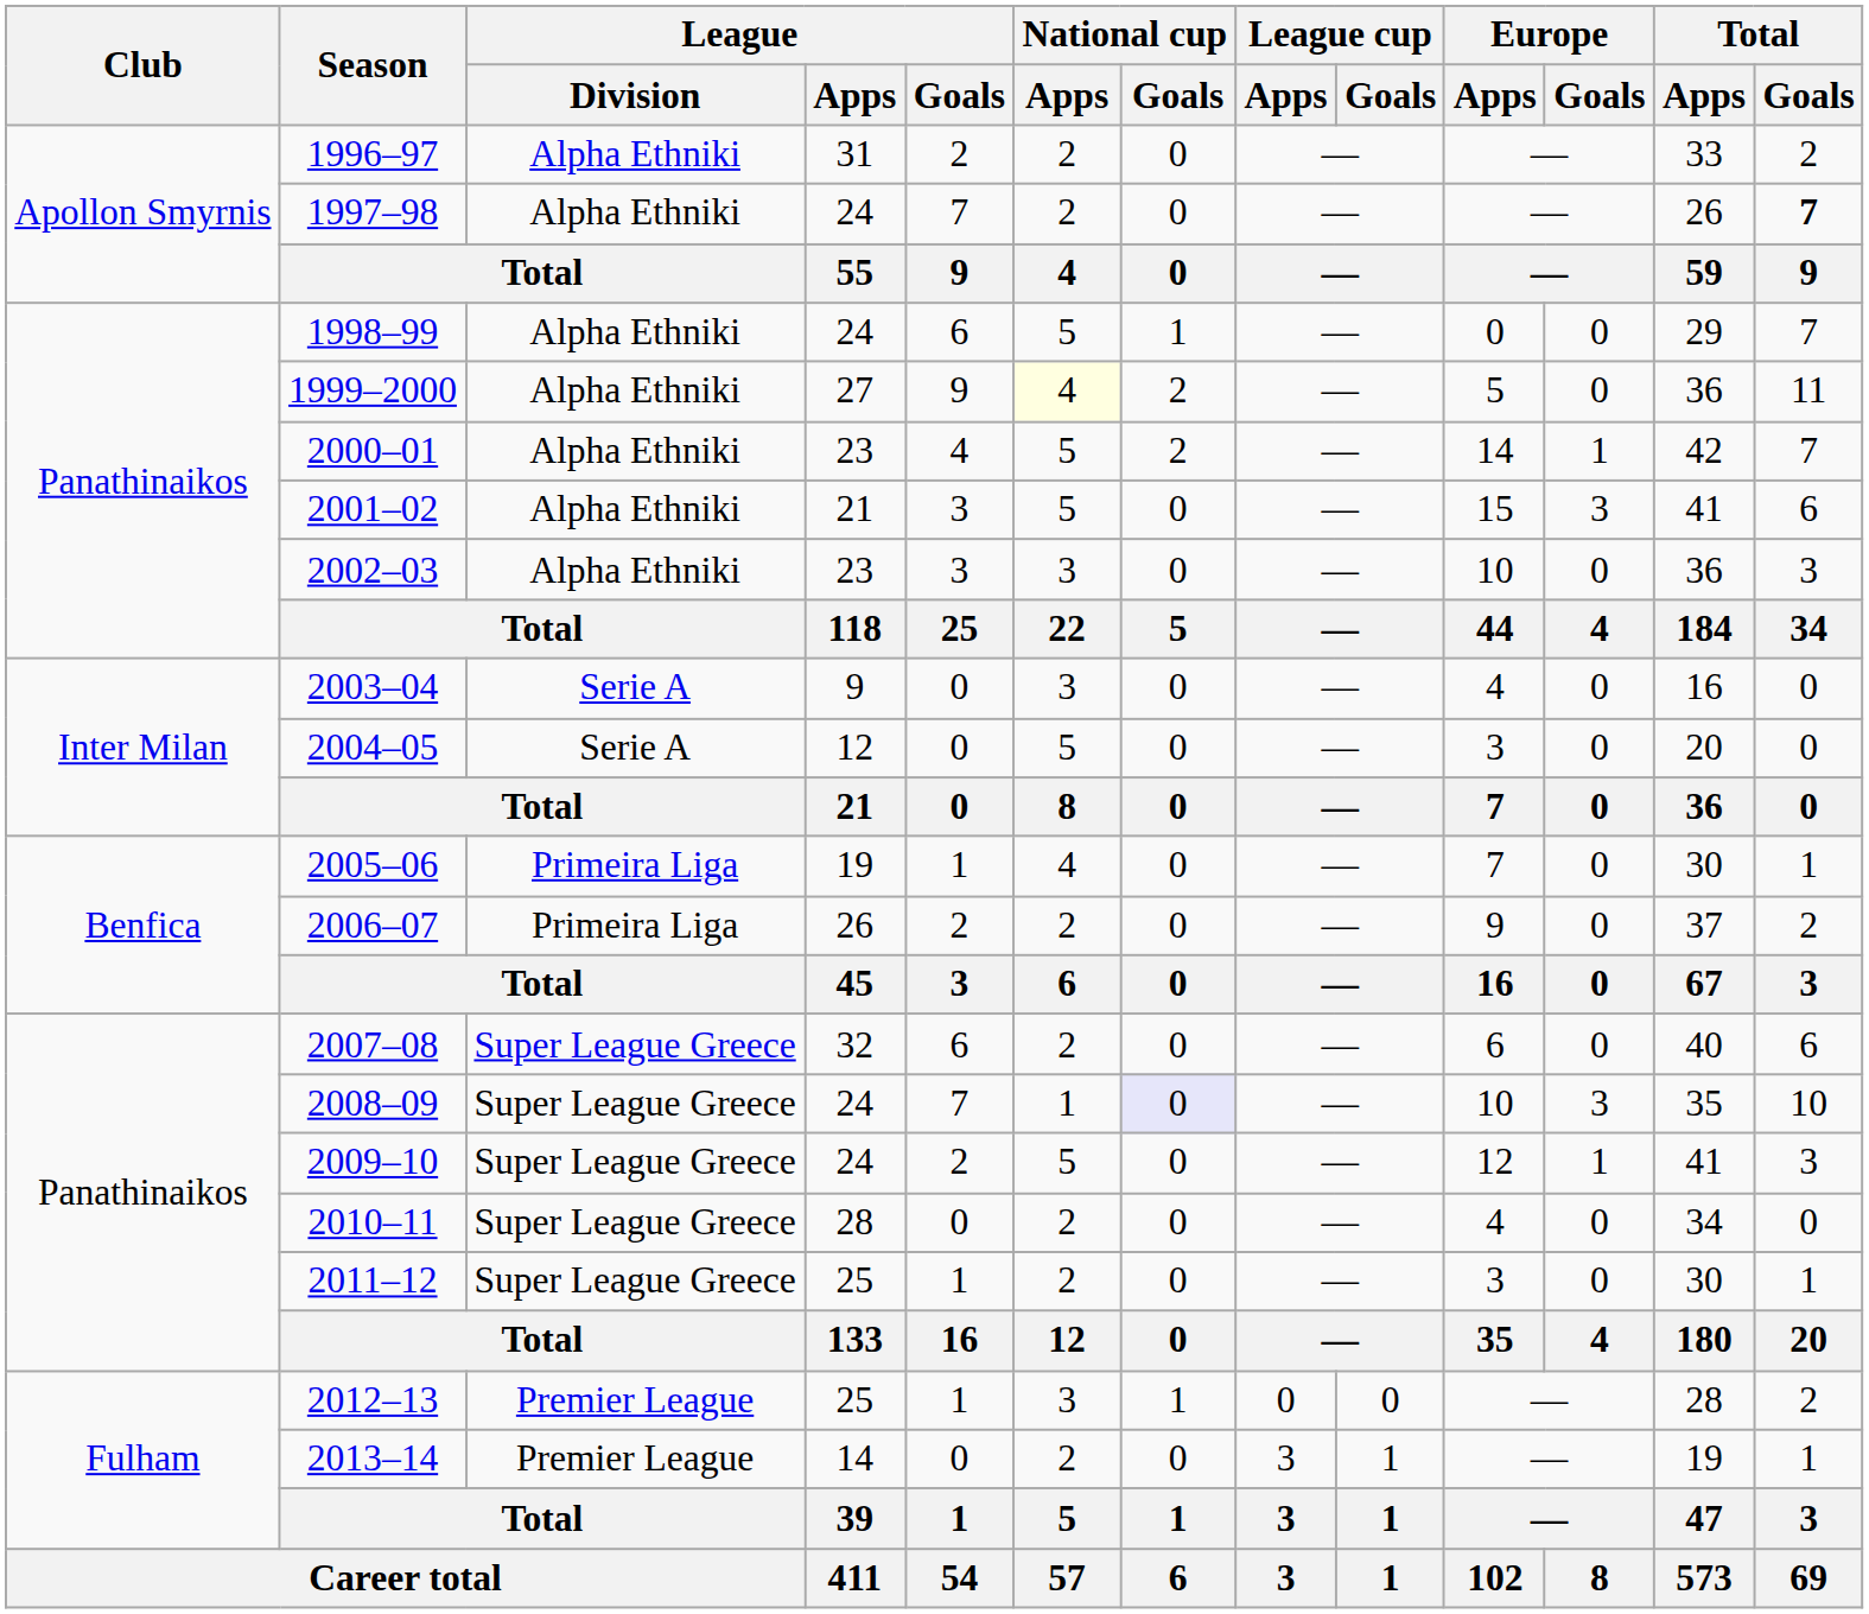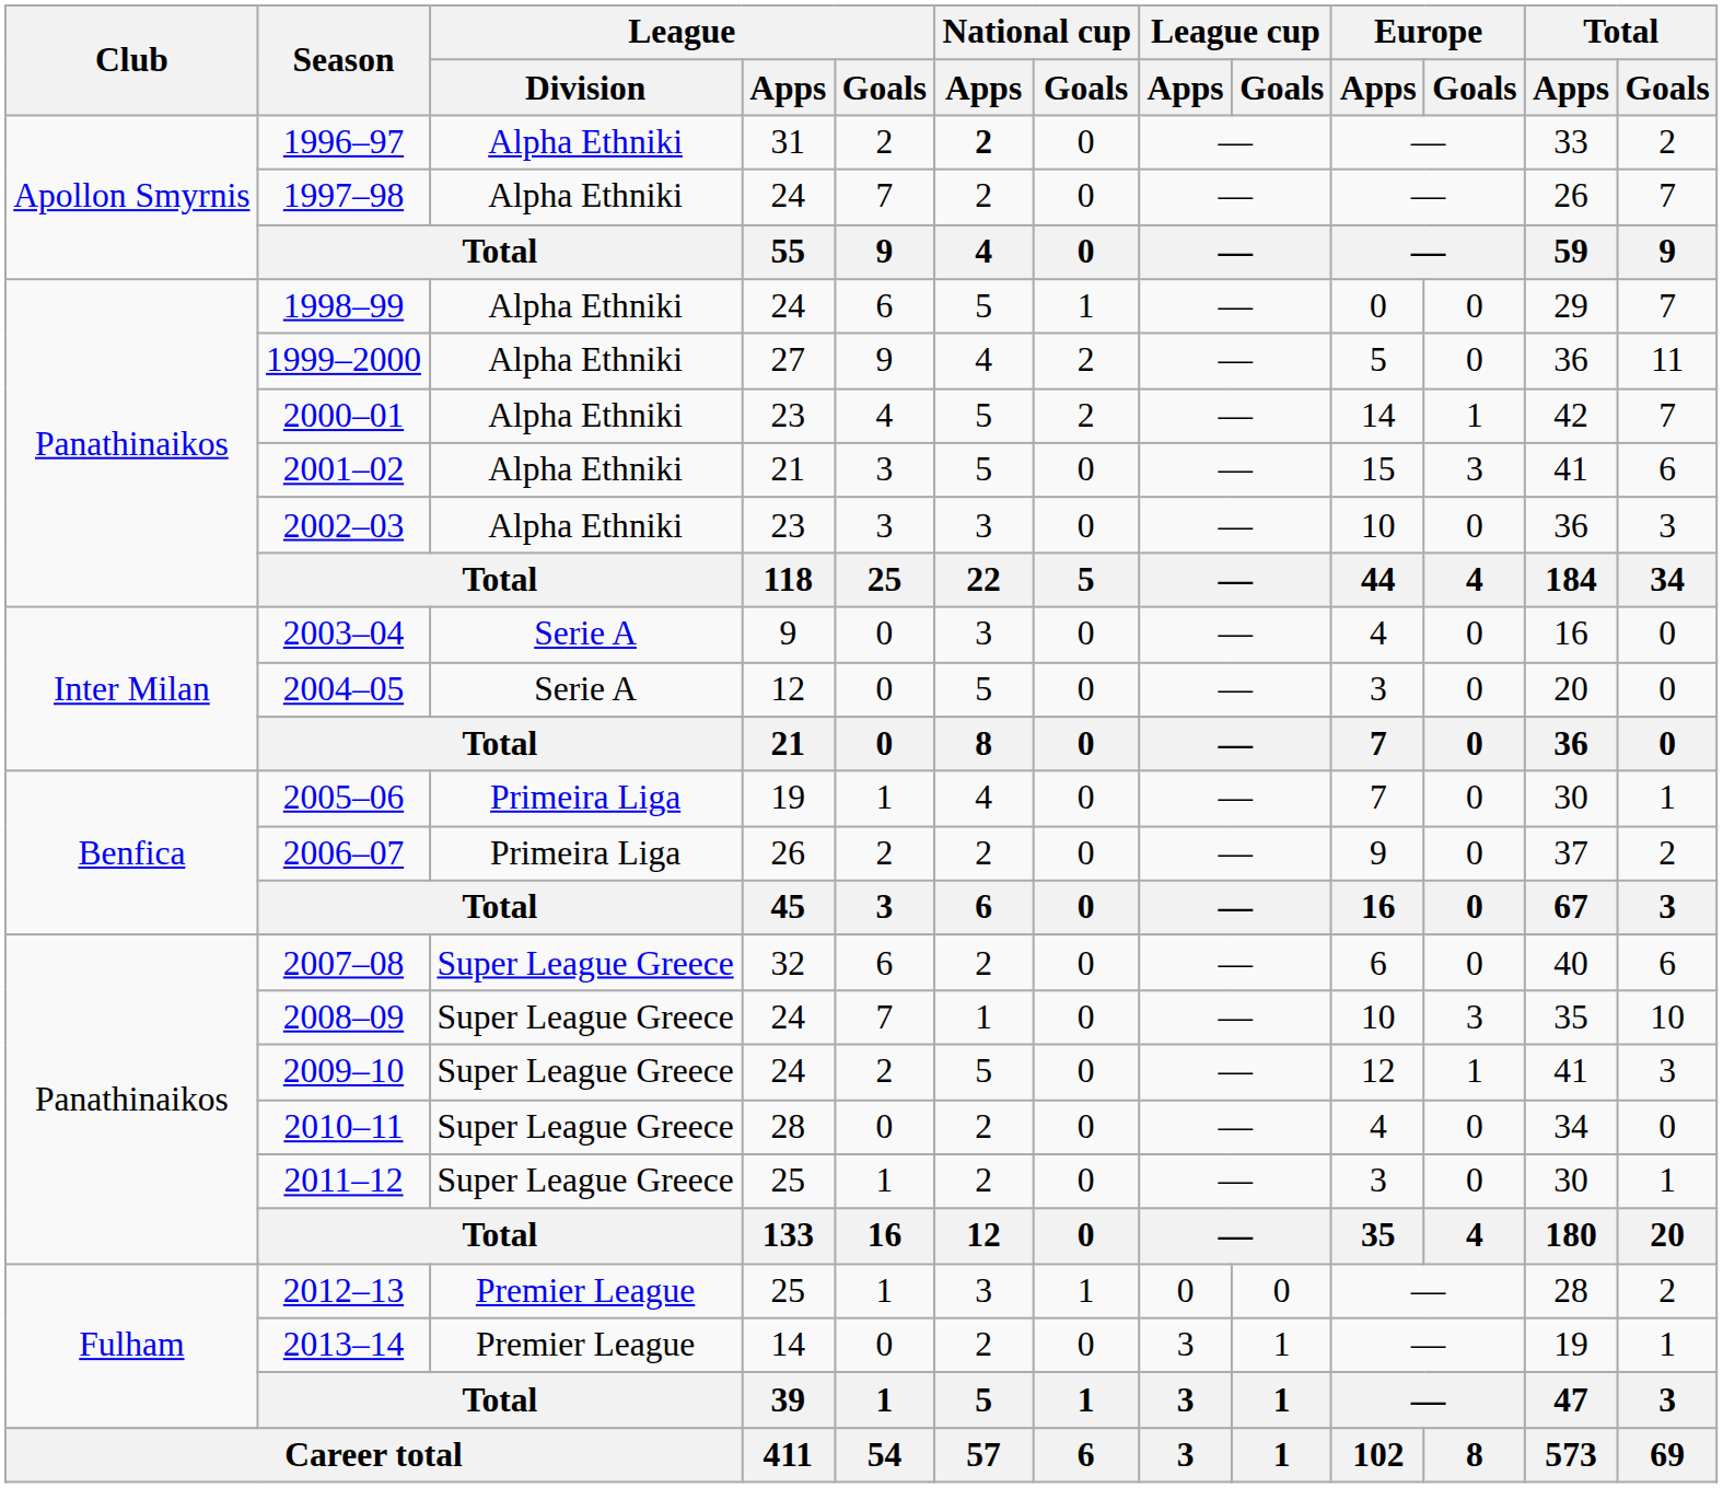1996–97 | National cup / Apps: normal -> bold
1997–98 | Total / Goals: bold -> normal
1999–2000 | National cup / Apps: lightyellow background -> no background
2008–09 | National cup / Goals: lavender background -> no background
